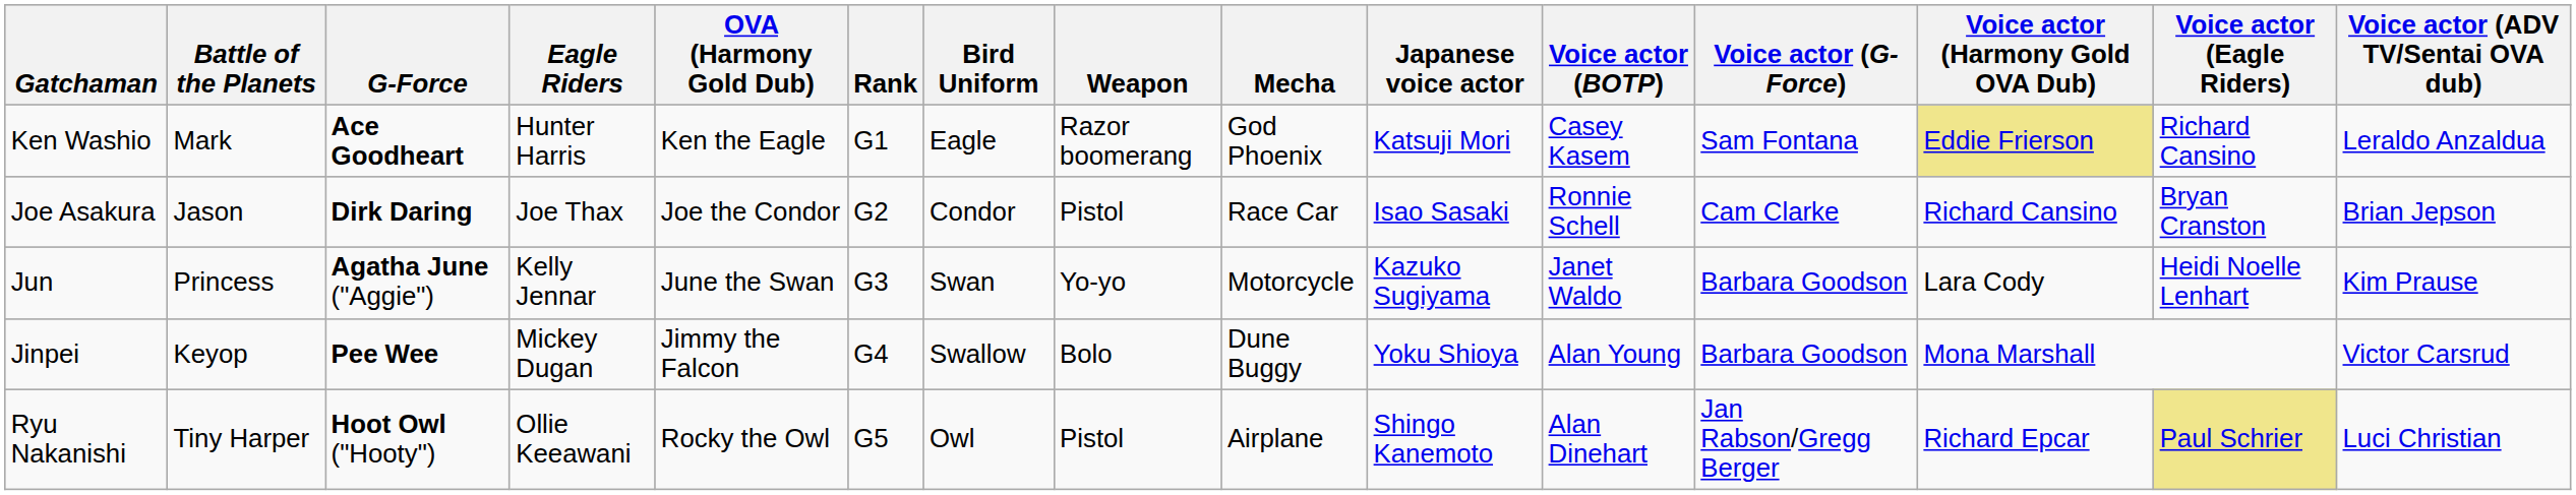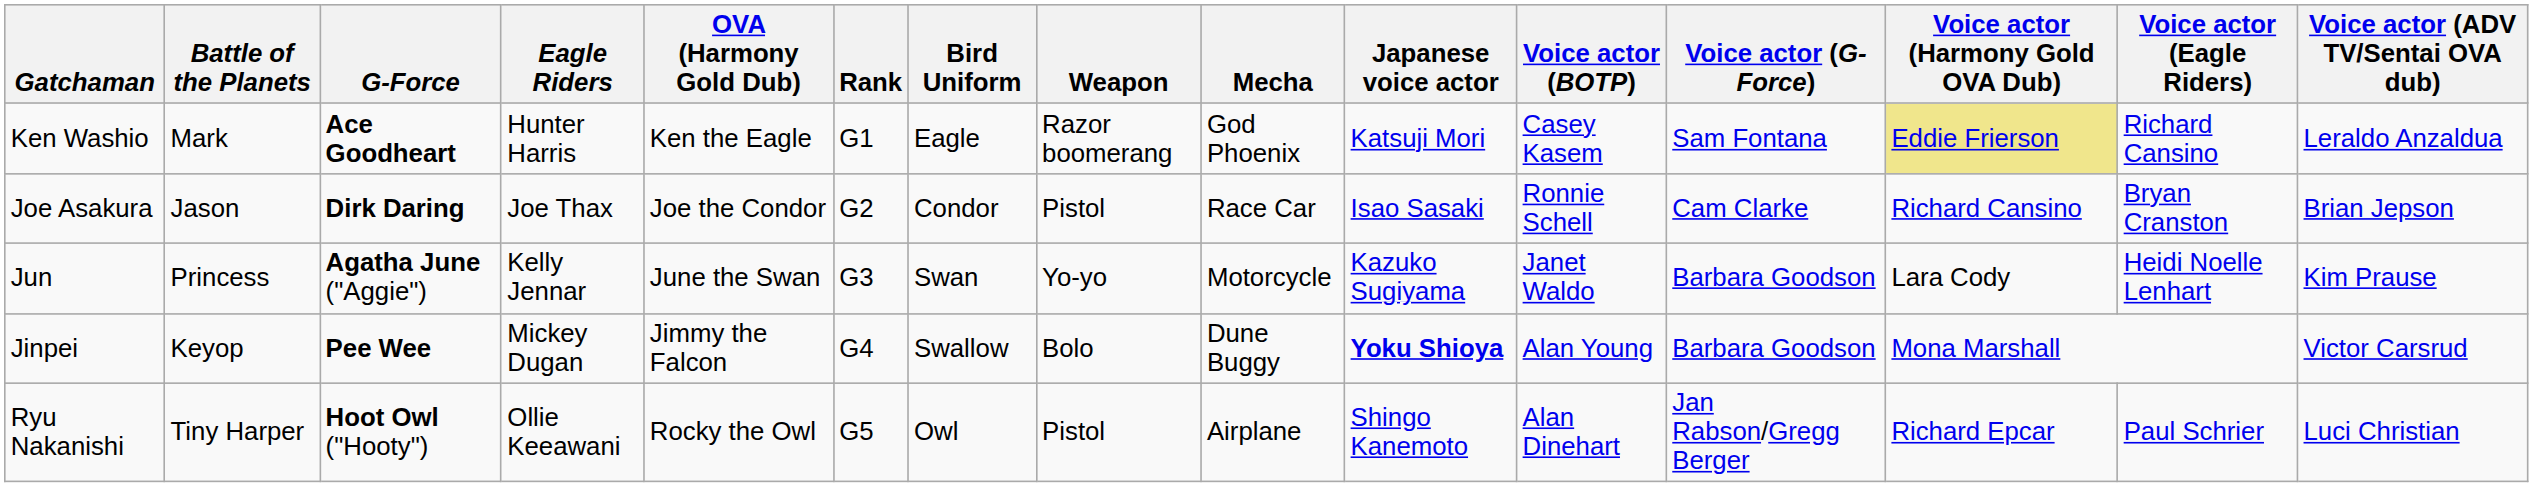Jinpei | Japanese voice actor: normal -> bold
Ryu Nakanishi | Voice actor (Eagle Riders): khaki background -> no background
